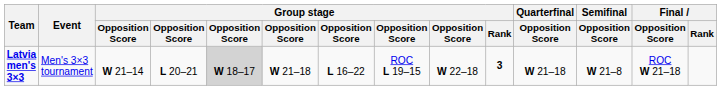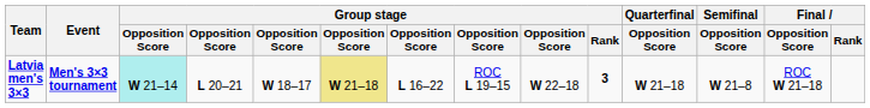Latvia men's 3×3 | Event: normal -> bold
Latvia men's 3×3 | column 3: no background -> paleturquoise background
Latvia men's 3×3 | column 5: lightgrey background -> no background
Latvia men's 3×3 | column 6: no background -> khaki background
